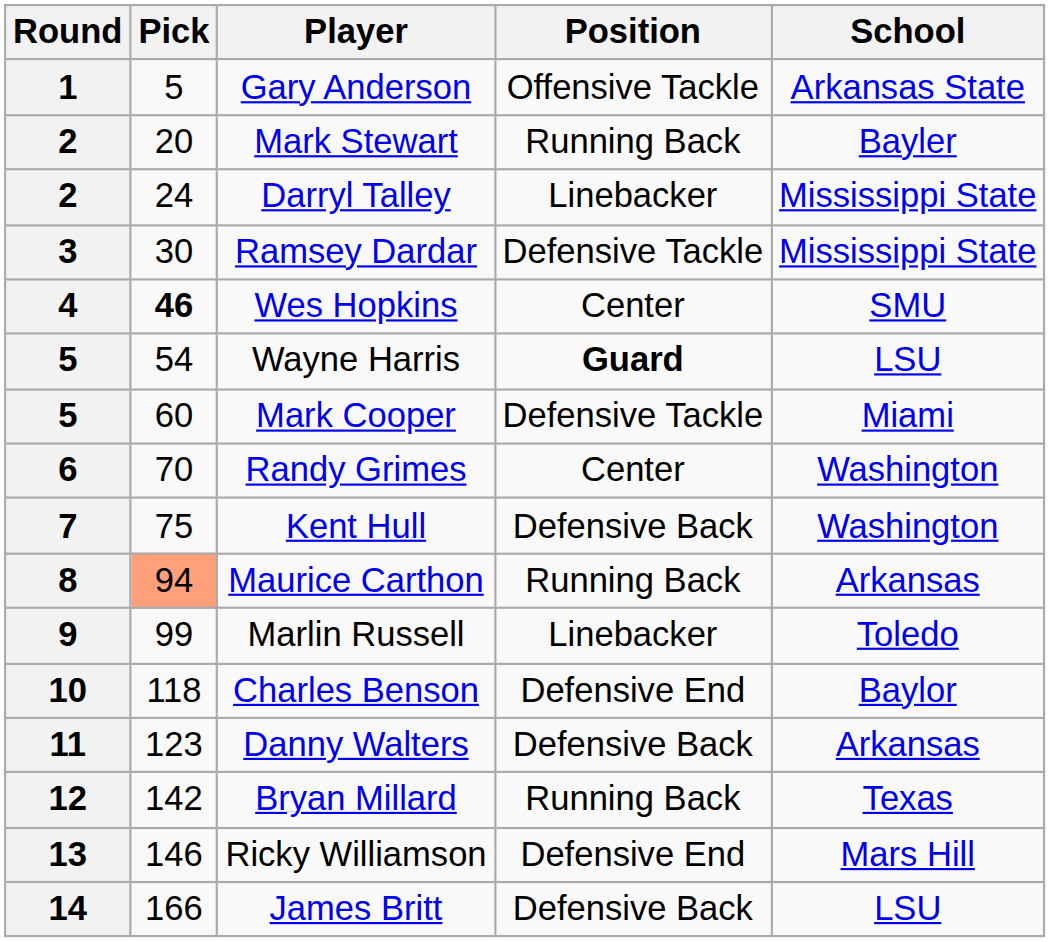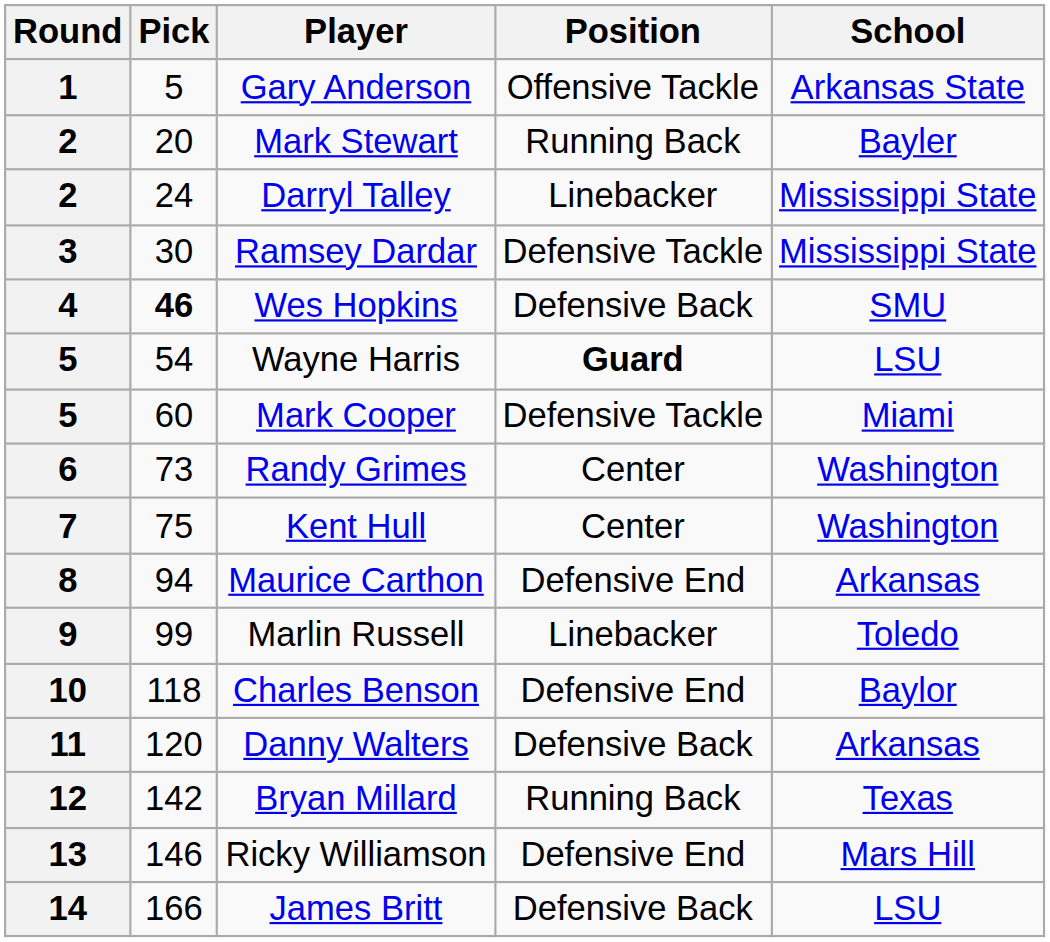Wes Hopkins | Position: Center -> Defensive Back
Randy Grimes | Pick: 70 -> 73
Kent Hull | Position: Defensive Back -> Center
Maurice Carthon | Pick: lightsalmon background -> no background
Maurice Carthon | Position: Running Back -> Defensive End
Danny Walters | Pick: 123 -> 120
